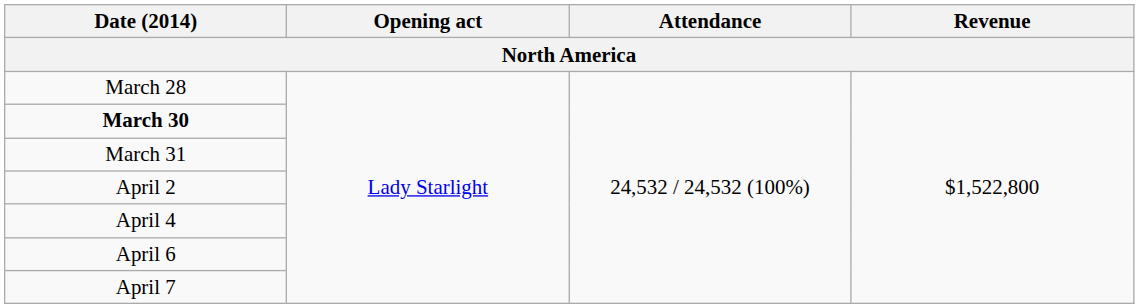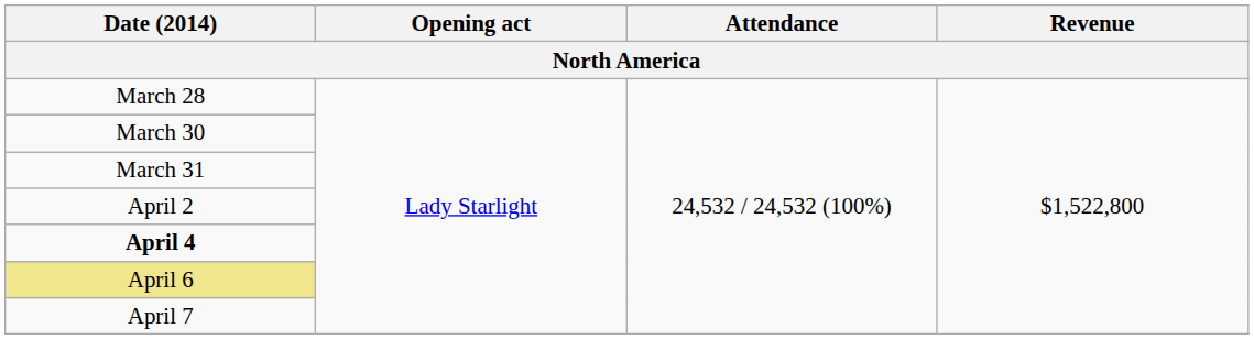March 30 | Date (2014): bold -> normal
April 4 | Date (2014): normal -> bold
April 6 | Date (2014): no background -> khaki background
